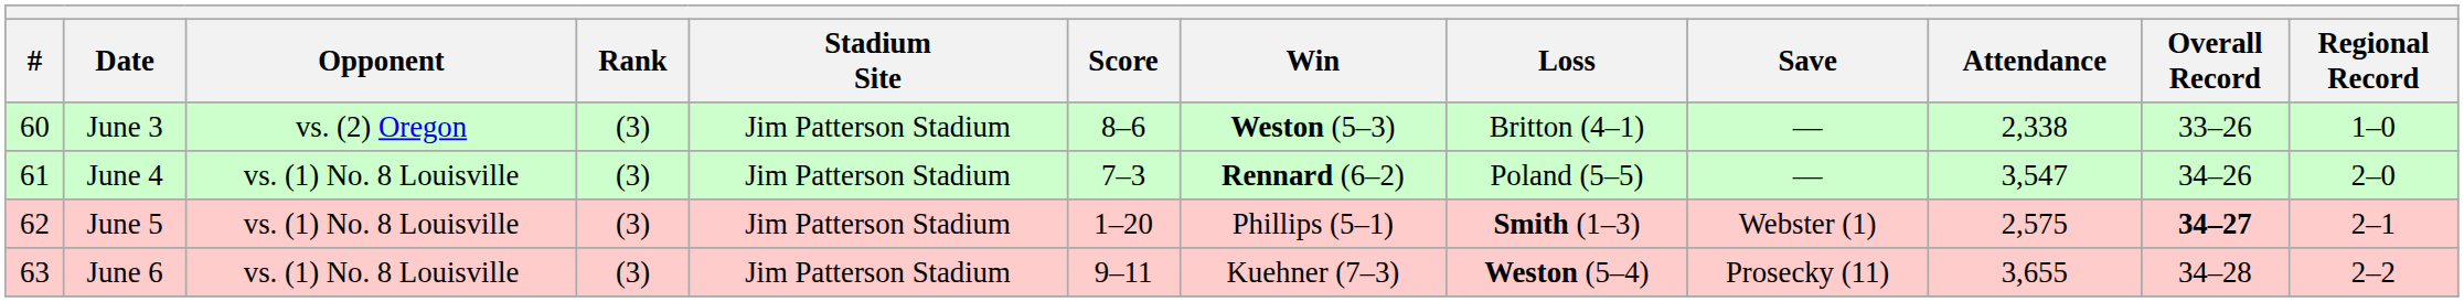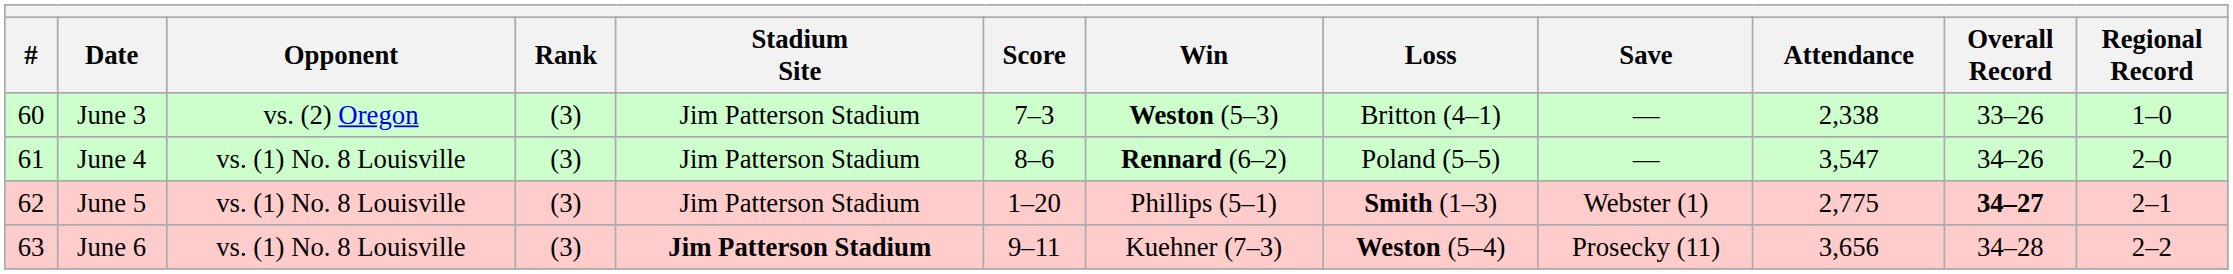June 3 | Score: 8–6 -> 7–3
June 4 | Score: 7–3 -> 8–6
June 5 | Attendance: 2,575 -> 2,775
June 6 | Stadium Site: normal -> bold
June 6 | Attendance: 3,655 -> 3,656
